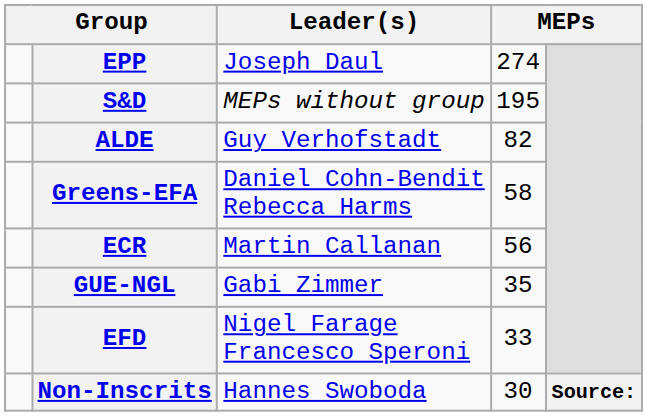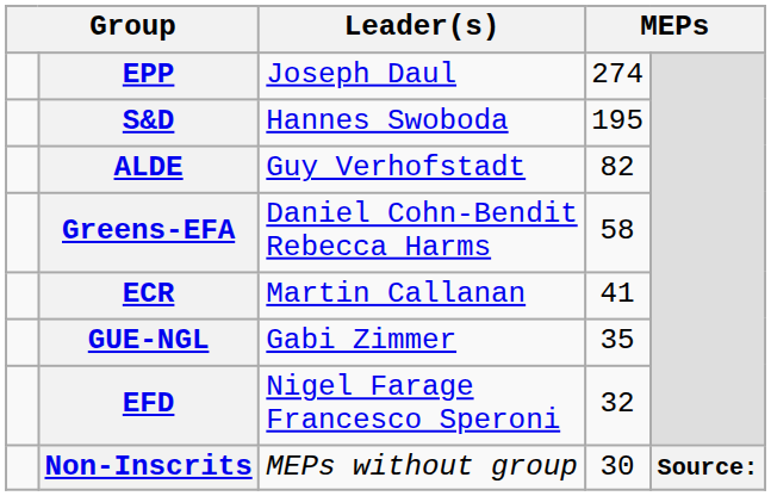S&D | Leader(s): MEPs without group -> Hannes Swoboda
ECR | column 4: 56 -> 41
EFD | column 4: 33 -> 32
Non-Inscrits | Leader(s): Hannes Swoboda -> MEPs without group
